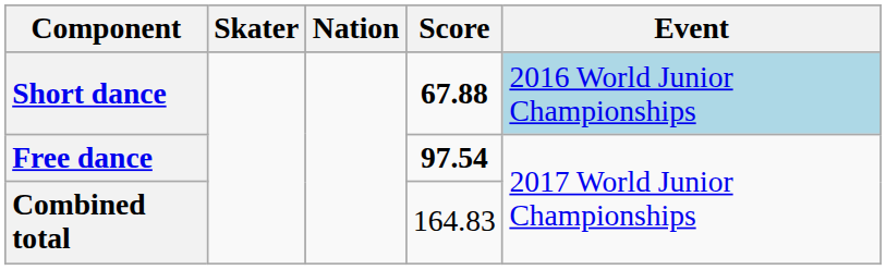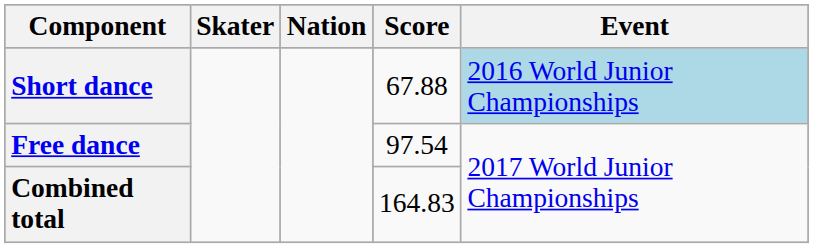Short dance | Score: bold -> normal
Free dance | Score: bold -> normal
